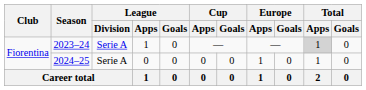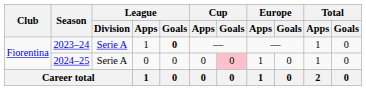2023–24 | League / Goals: normal -> bold
2023–24 | Total / Apps: lightgrey background -> no background
2024–25 | Cup / Goals: no background -> pink background
